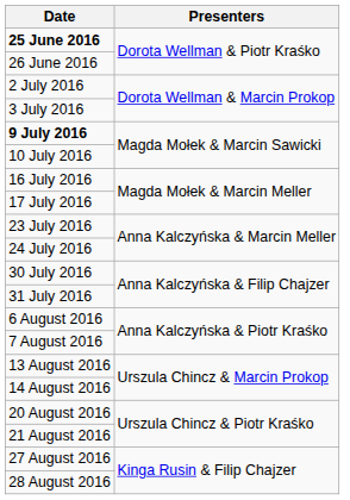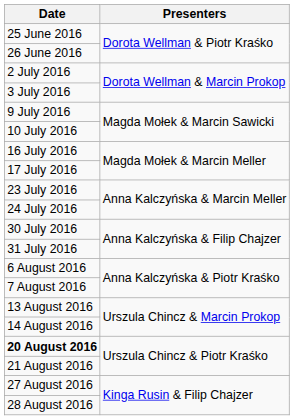25 June 2016 | Date: bold -> normal
9 July 2016 | Date: bold -> normal
20 August 2016 | Date: normal -> bold
